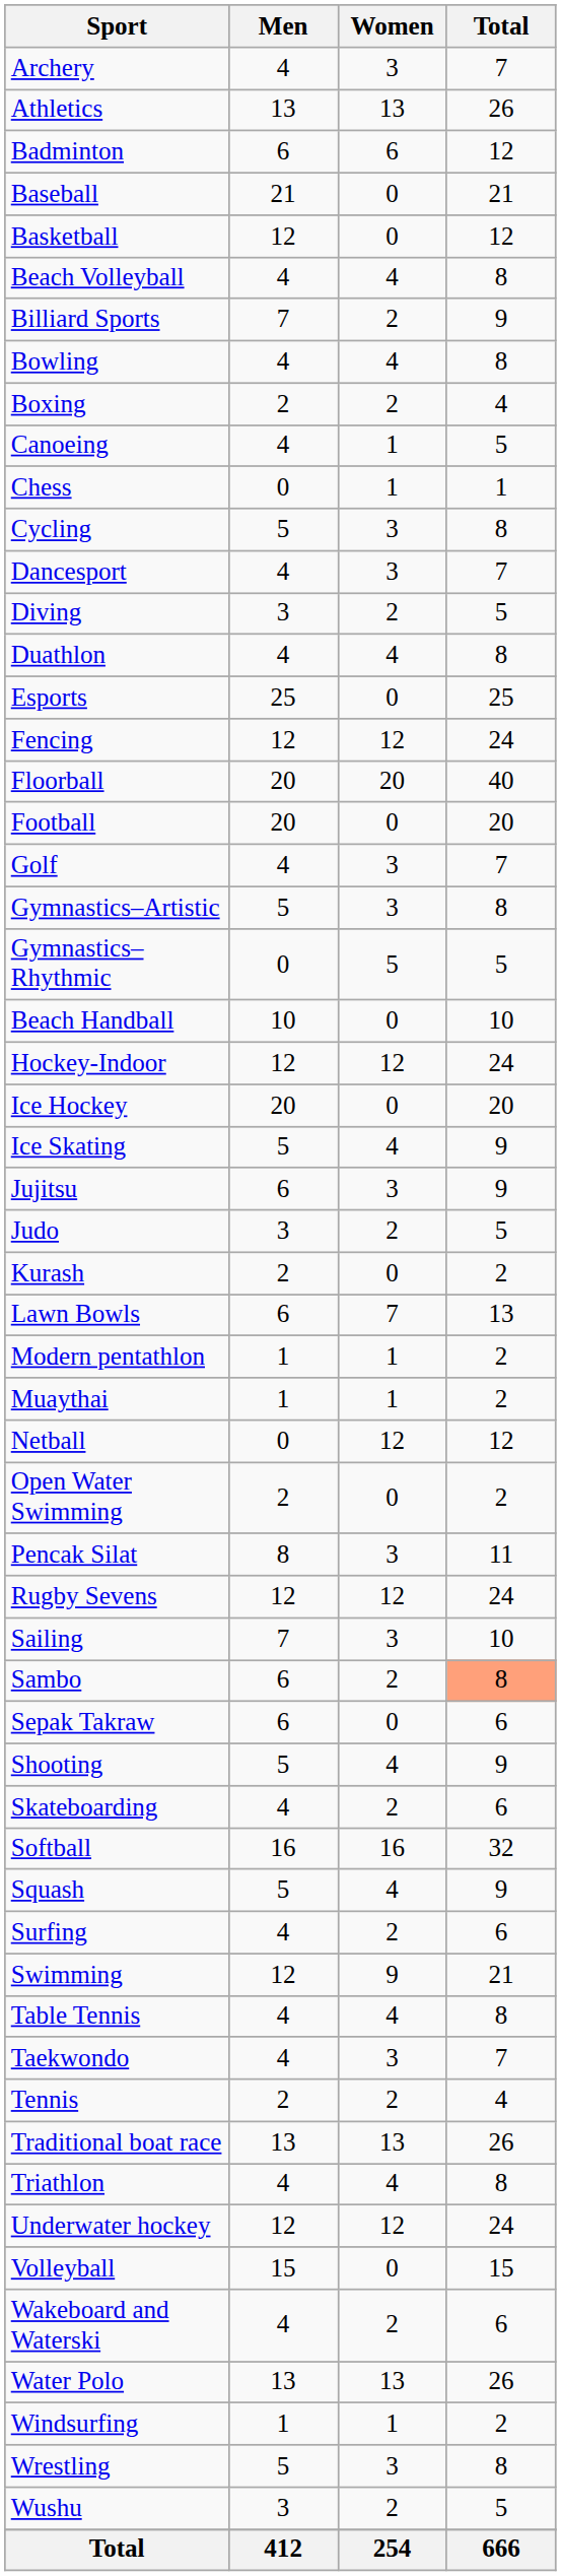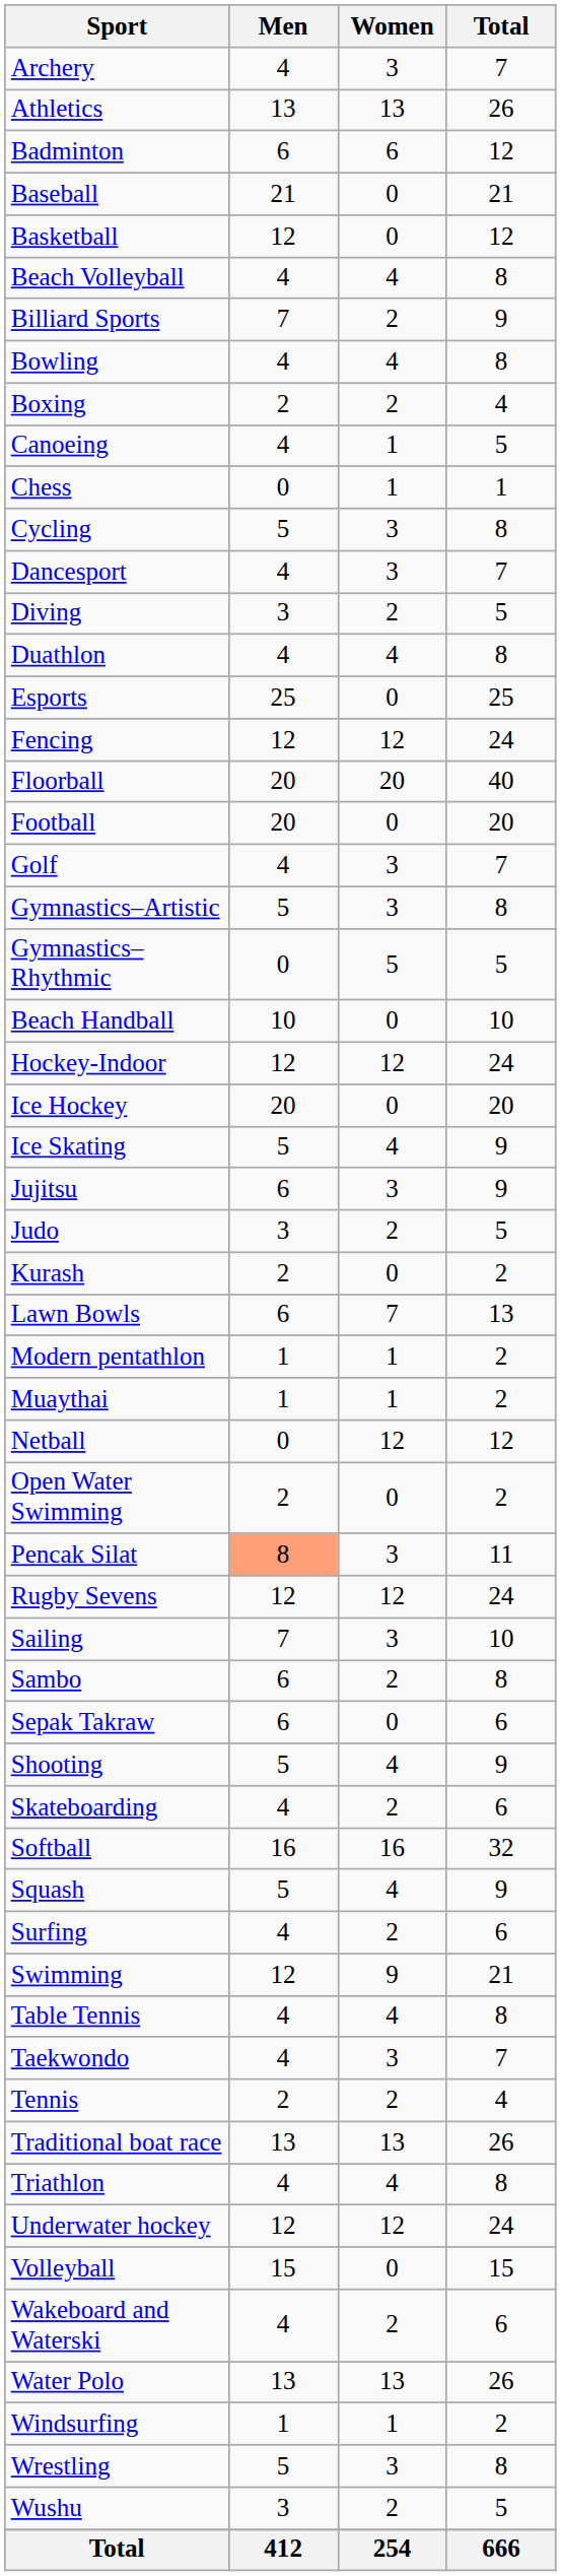Pencak Silat | Men: no background -> lightsalmon background
Sambo | Total: lightsalmon background -> no background
